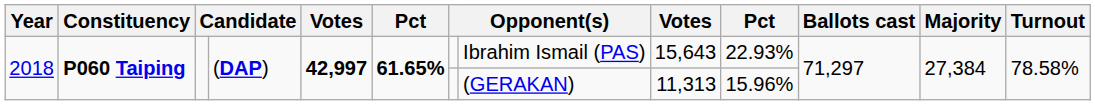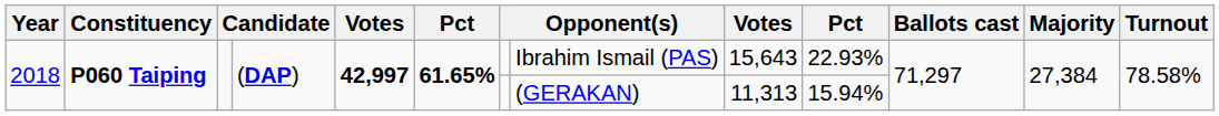row 3 | column 10: 15.96% -> 15.94%
